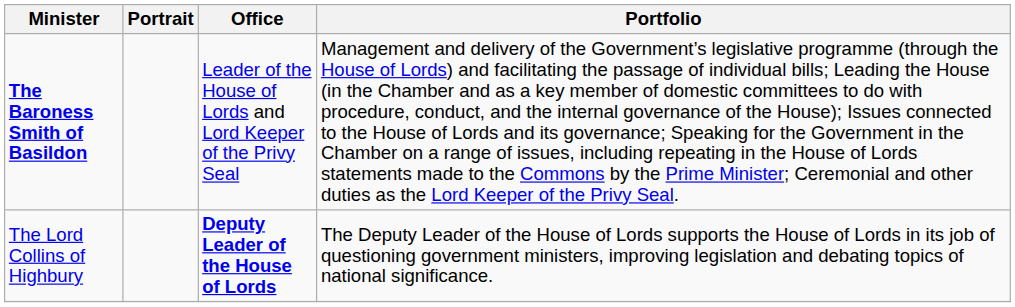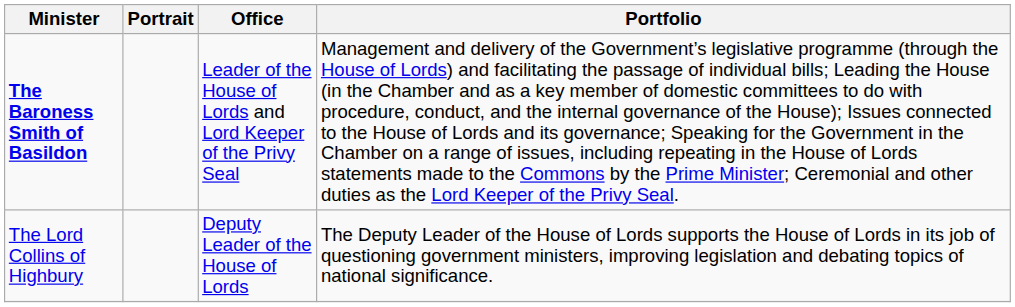The Lord Collins of Highbury | Office: bold -> normal
